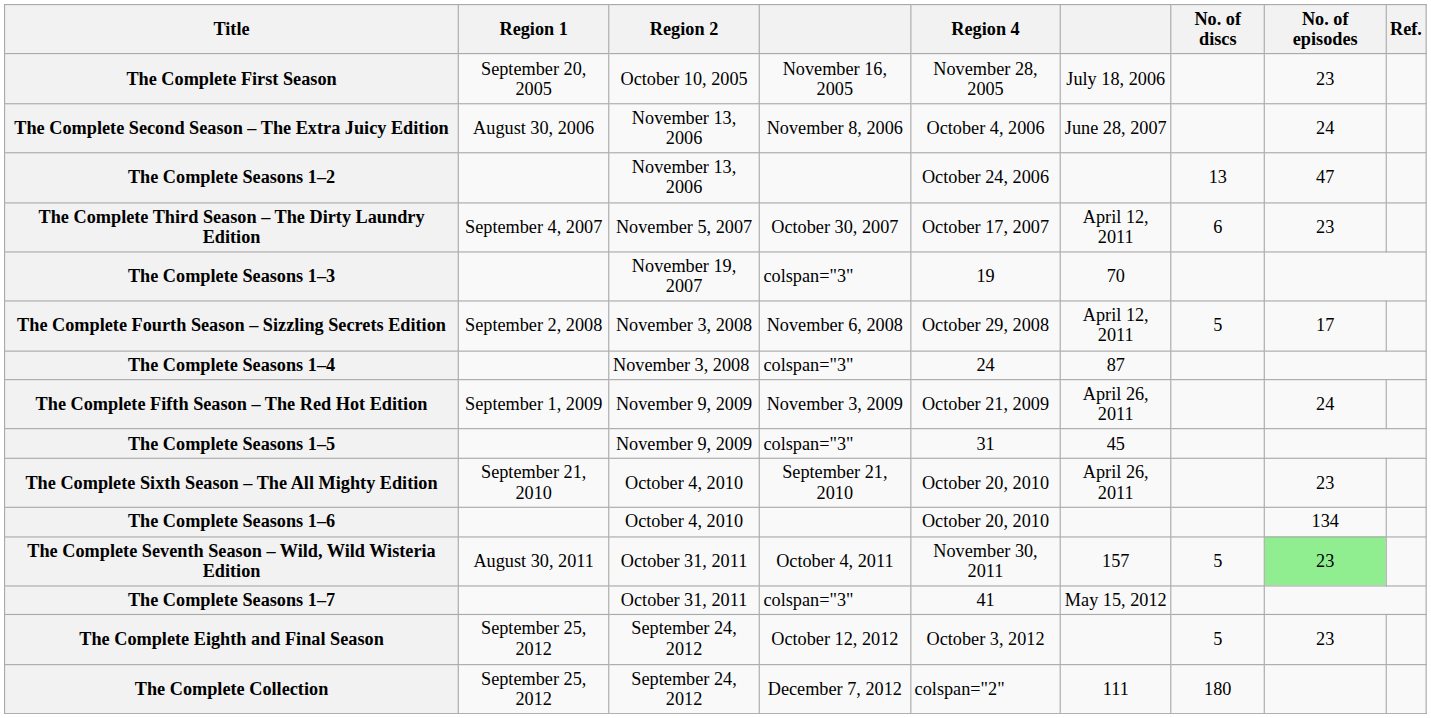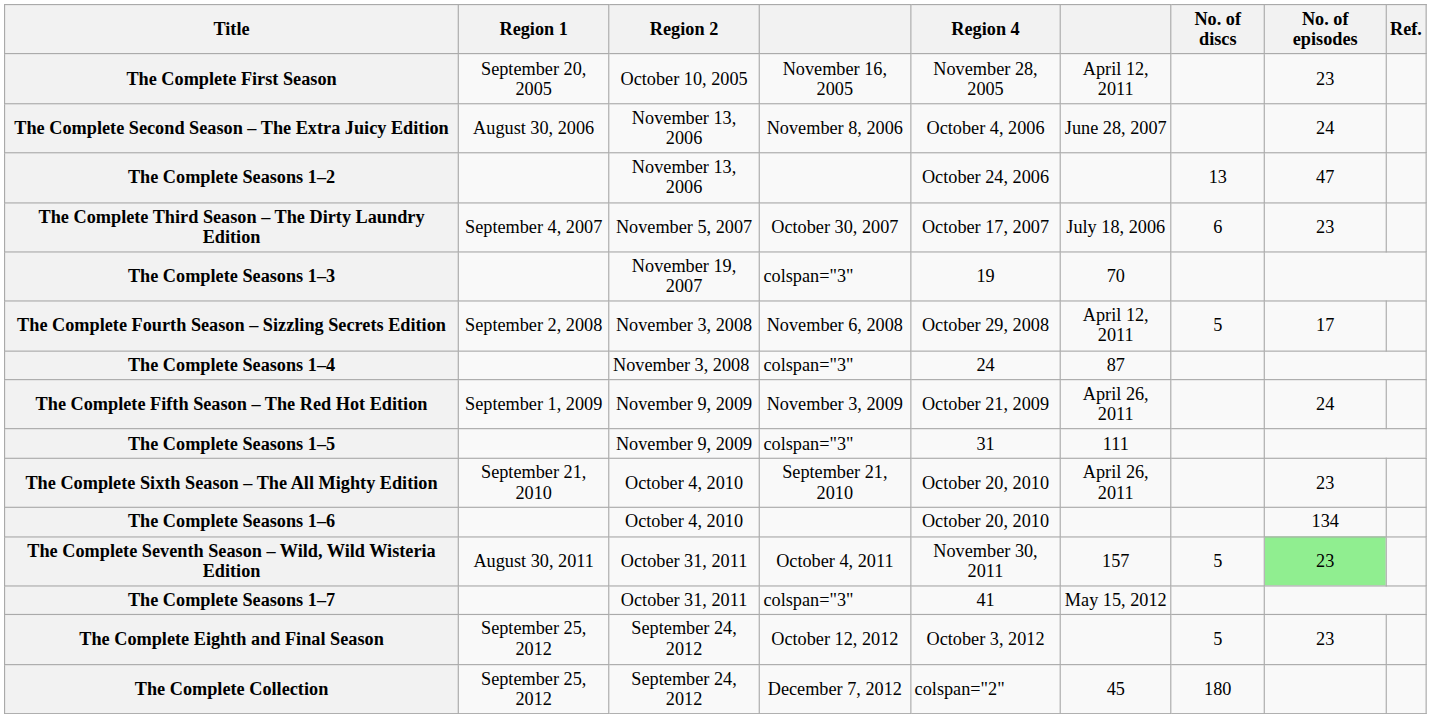The Complete First Season | column 6: July 18, 2006 -> April 12, 2011
The Complete Third Season – The Dirty Laundry Edition | column 6: April 12, 2011 -> July 18, 2006
The Complete Seasons 1–5 | column 6: 45 -> 111
The Complete Collection | column 6: 111 -> 45
